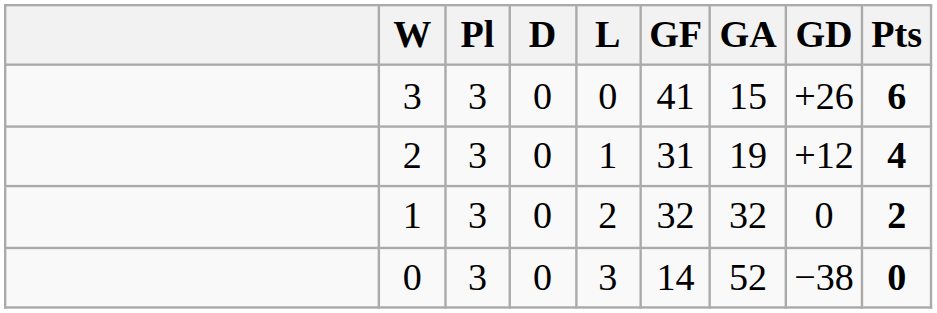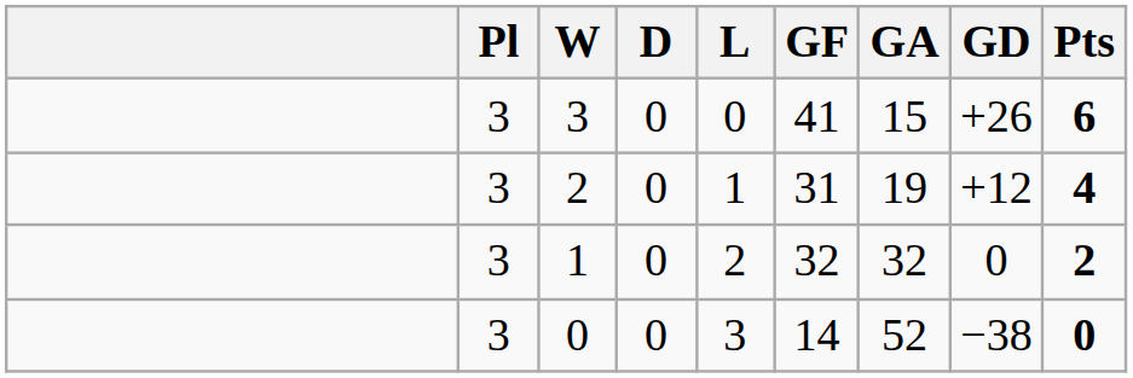columns swapped: Pl <-> W
